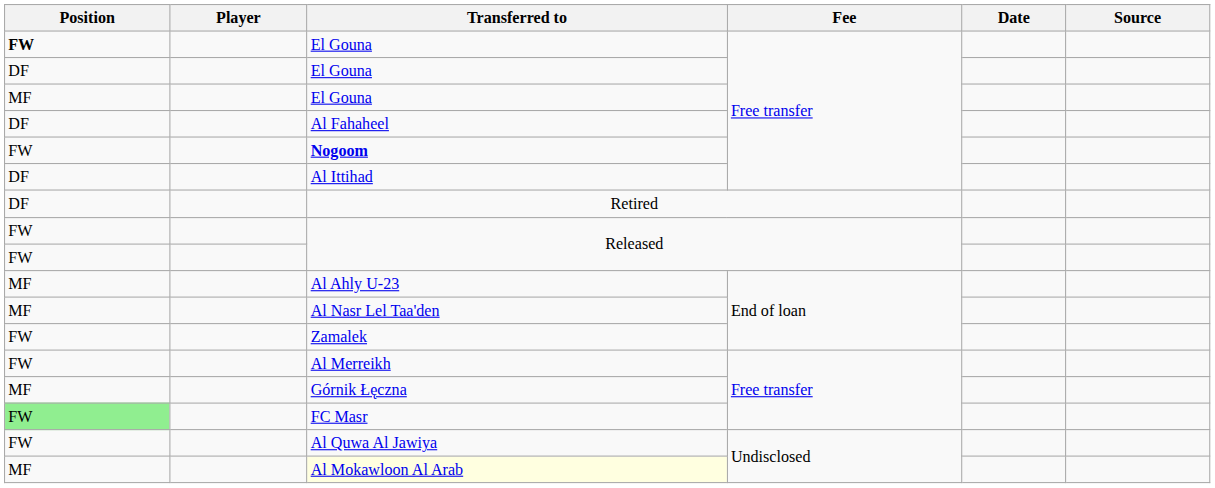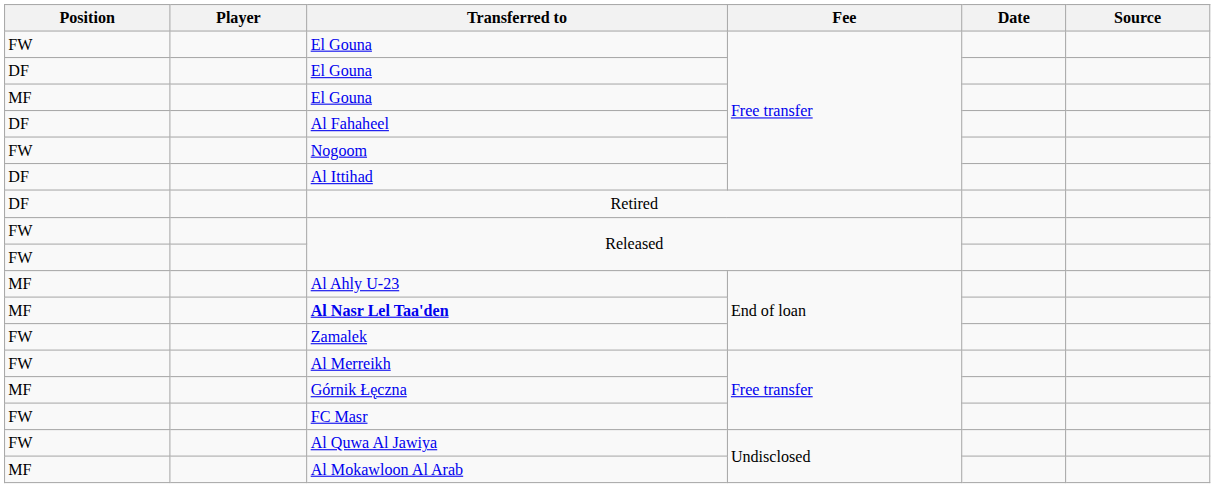FW / El Gouna | Position: bold -> normal
Nogoom | Transferred to: bold -> normal
Al Nasr Lel Taa'den | Transferred to: normal -> bold
FC Masr | Position: lightgreen background -> no background
Al Mokawloon Al Arab | Transferred to: lightyellow background -> no background
